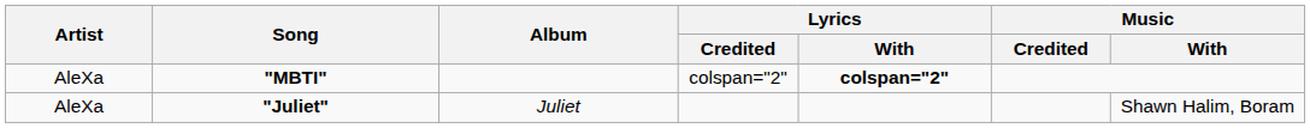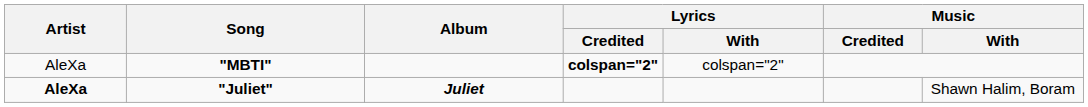"MBTI" | Lyrics / Credited: normal -> bold
"MBTI" | Lyrics / With: bold -> normal
"Juliet" | Artist: normal -> bold
"Juliet" | Album: normal -> bold
